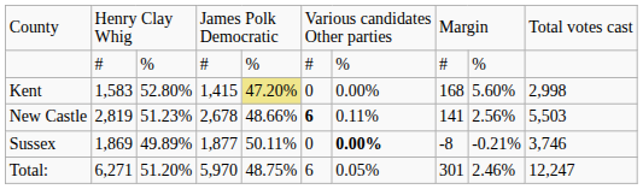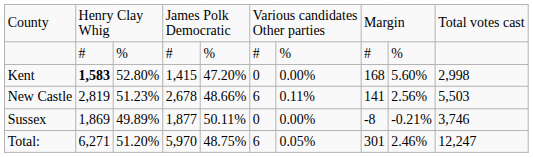Kent | column 2: normal -> bold
Kent | column 5: khaki background -> no background
New Castle | column 6: bold -> normal
Sussex | column 7: bold -> normal
